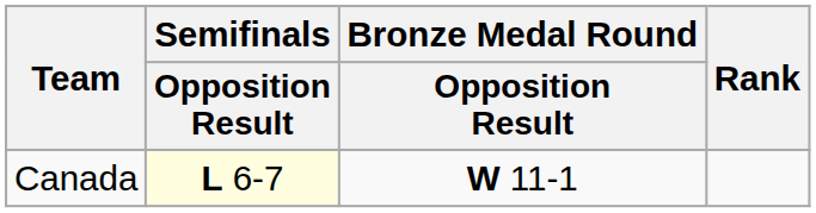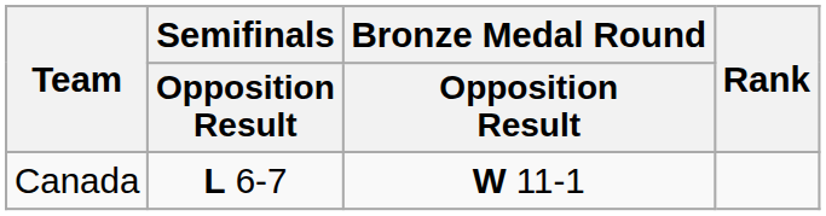Canada | Semifinals / Opposition Result: lightyellow background -> no background
